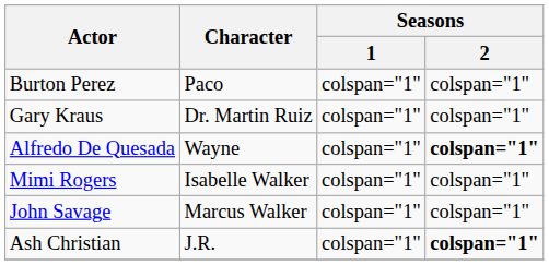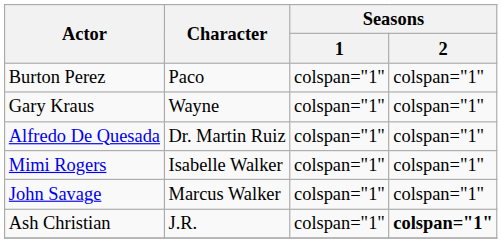Gary Kraus | Character: Dr. Martin Ruiz -> Wayne
Alfredo De Quesada | Character: Wayne -> Dr. Martin Ruiz
Alfredo De Quesada | Seasons / 2: bold -> normal
